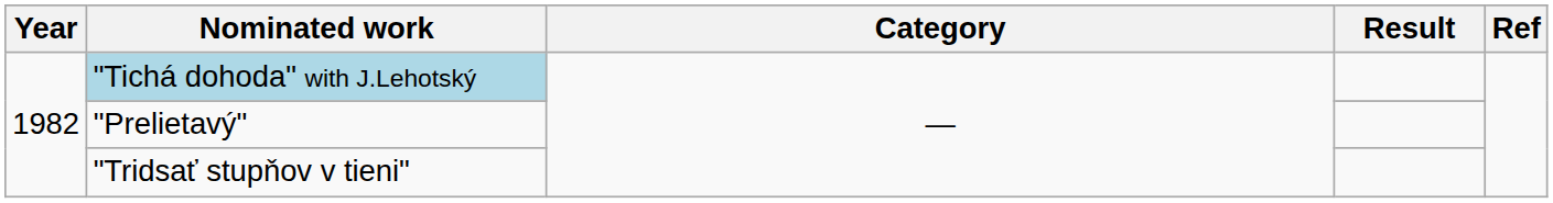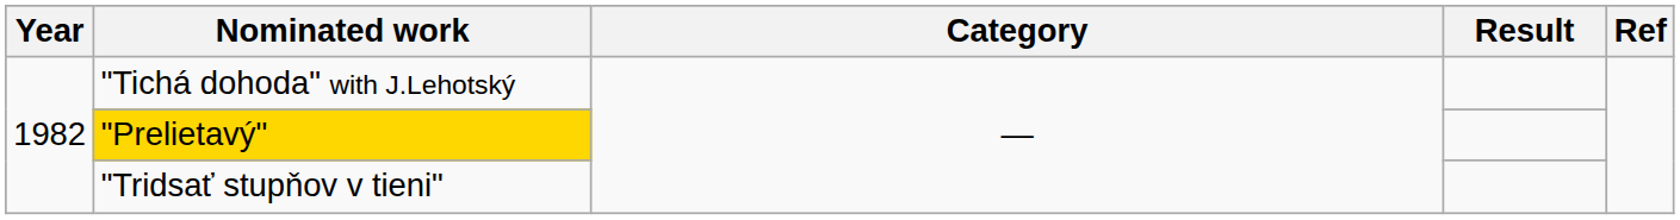"Tichá dohoda" with J.Lehotský | Nominated work: lightblue background -> no background
"Prelietavý" | Nominated work: no background -> gold background
